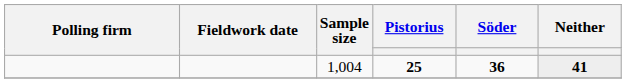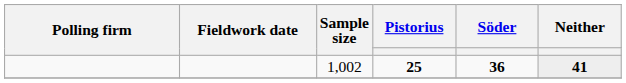row 3 | Sample size: 1,004 -> 1,002
